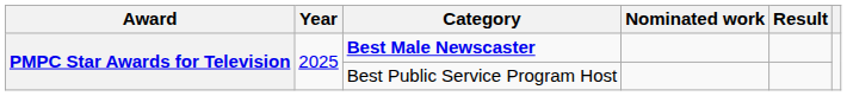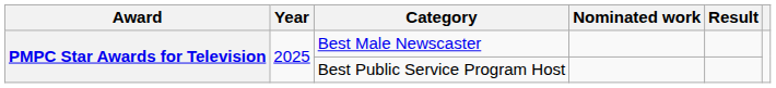Best Male Newscaster | Category: bold -> normal
